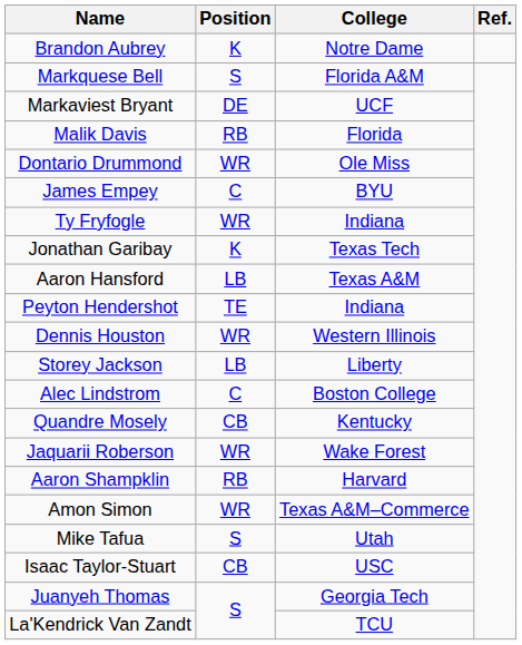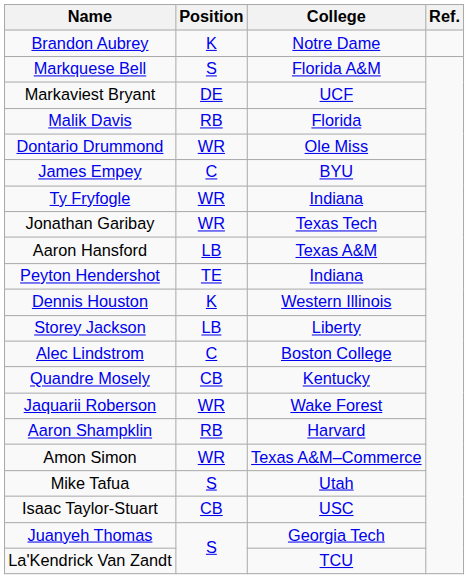Jonathan Garibay | Position: K -> WR
Dennis Houston | Position: WR -> K
